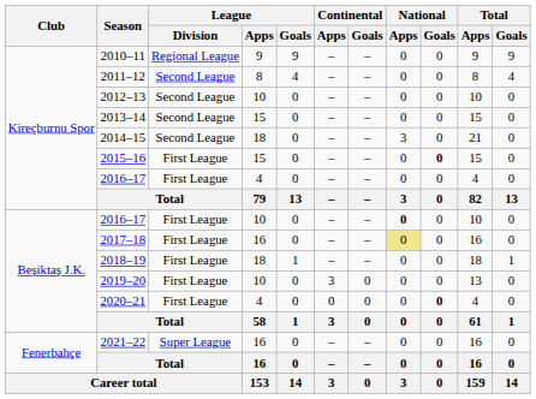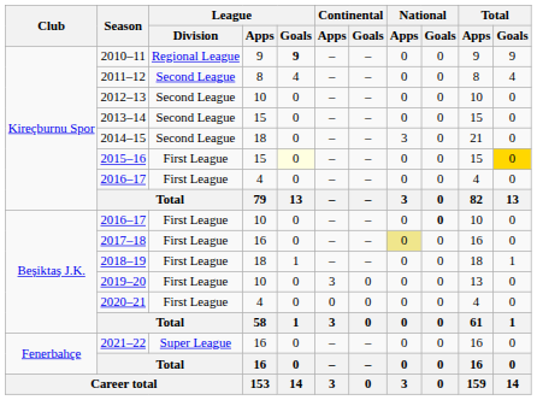2010–11 | League / Goals: normal -> bold
2015–16 | League / Goals: no background -> lightyellow background
2015–16 | National / Goals: bold -> normal
2015–16 | Total / Goals: no background -> gold background
2016–17 / 10 | National / Apps: bold -> normal
2016–17 / 10 | National / Goals: normal -> bold
2020–21 | National / Goals: bold -> normal
